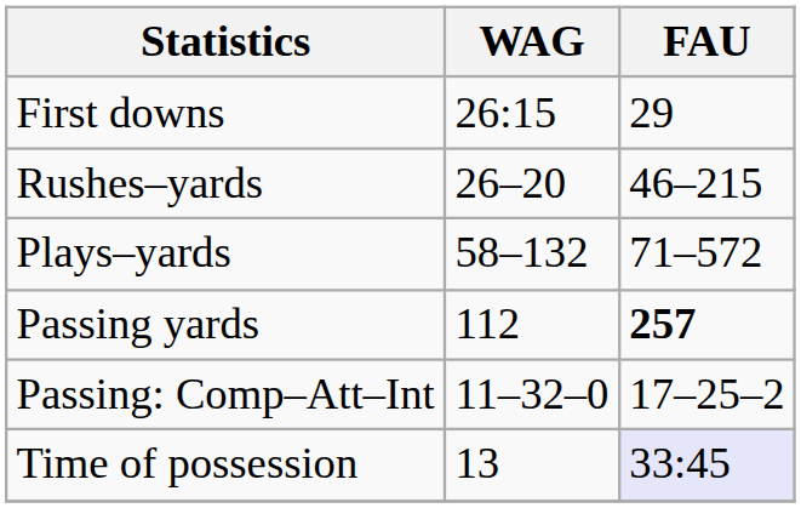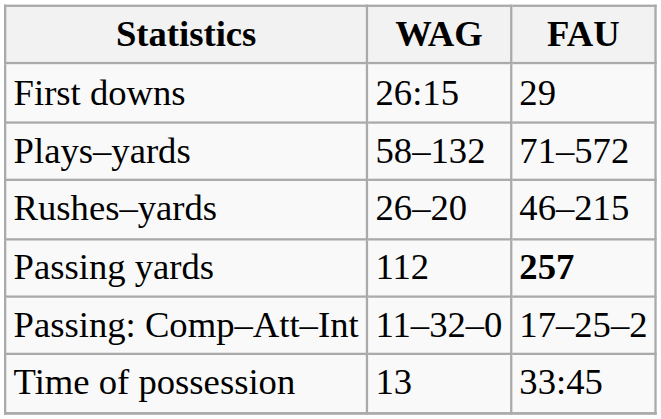rows swapped: Plays–yards <-> Rushes–yards
Time of possession | FAU: lavender background -> no background
